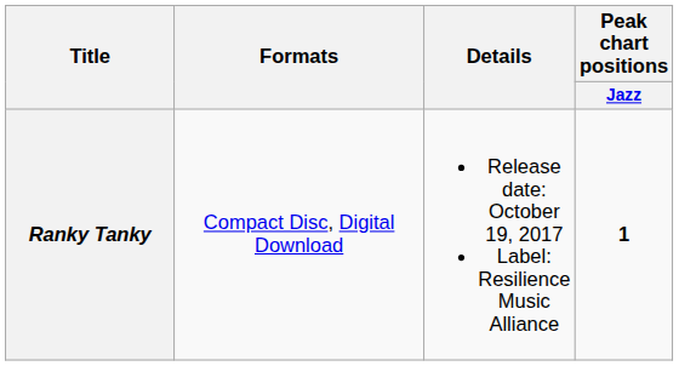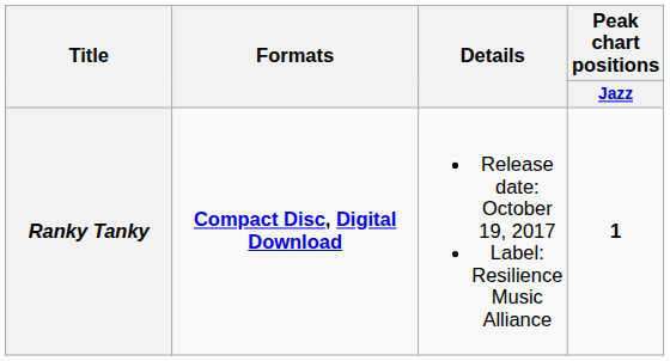Ranky Tanky | Formats: normal -> bold
